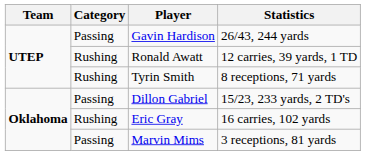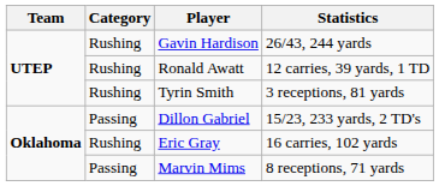Gavin Hardison | Category: Passing -> Rushing
Tyrin Smith | Statistics: 8 receptions, 71 yards -> 3 receptions, 81 yards
Marvin Mims | Statistics: 3 receptions, 81 yards -> 8 receptions, 71 yards
